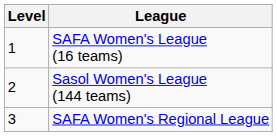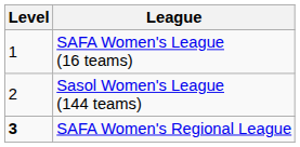SAFA Women's Regional League | Level: normal -> bold
